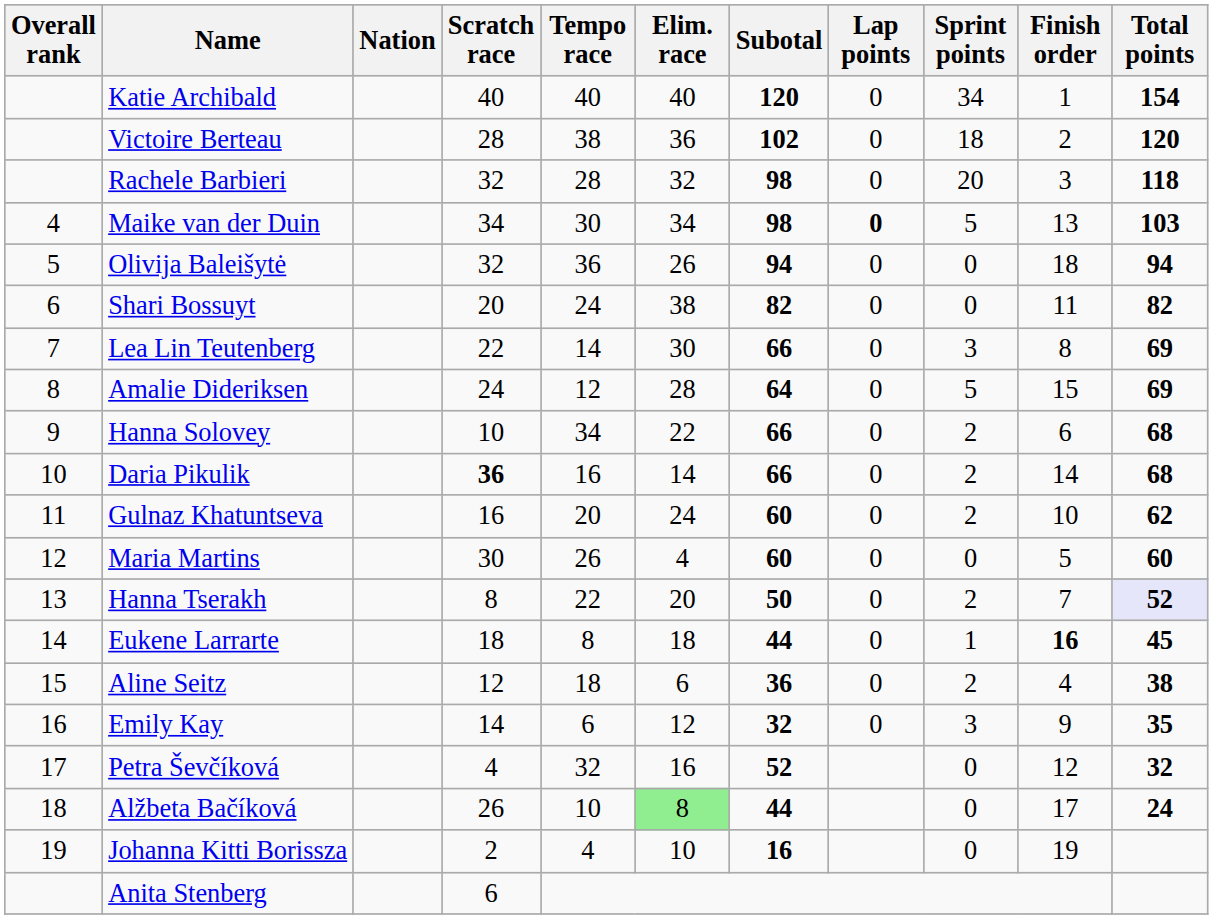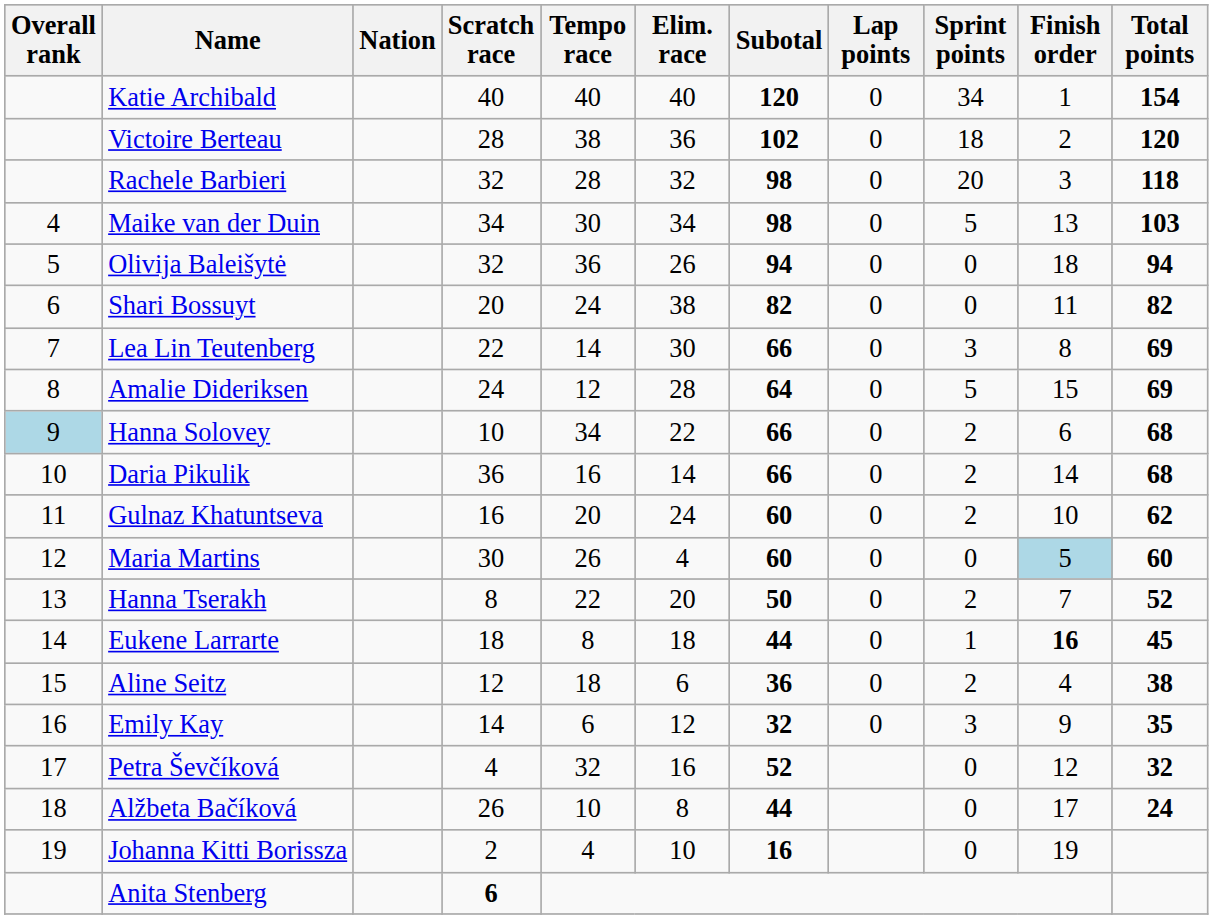Maike van der Duin | Lap points: bold -> normal
Hanna Solovey | Overall rank: no background -> lightblue background
Daria Pikulik | Scratch race: bold -> normal
Maria Martins | Finish order: no background -> lightblue background
Hanna Tserakh | Total points: lavender background -> no background
Alžbeta Bačíková | Elim. race: lightgreen background -> no background
Anita Stenberg | Scratch race: normal -> bold
